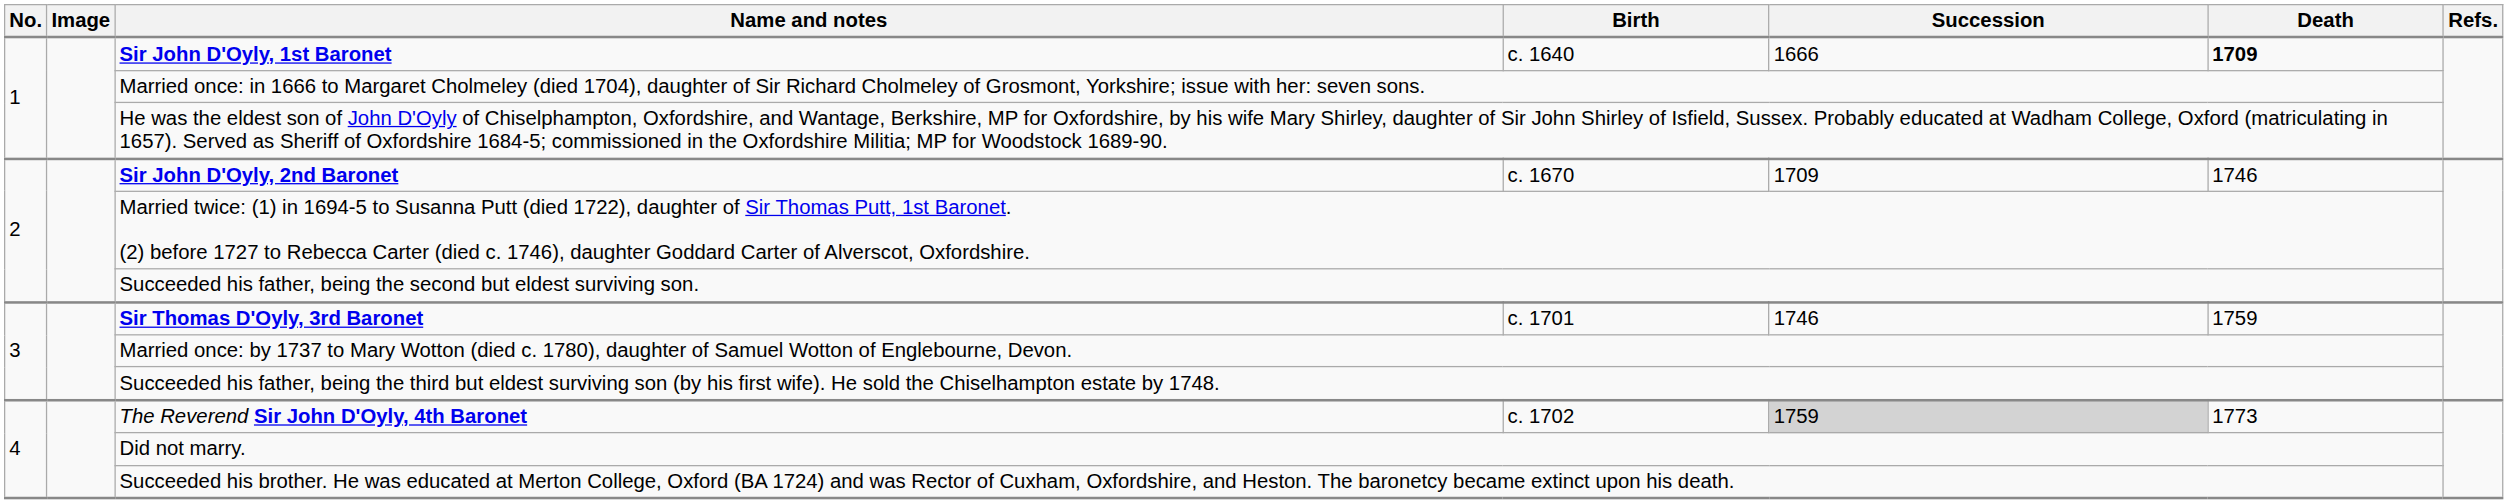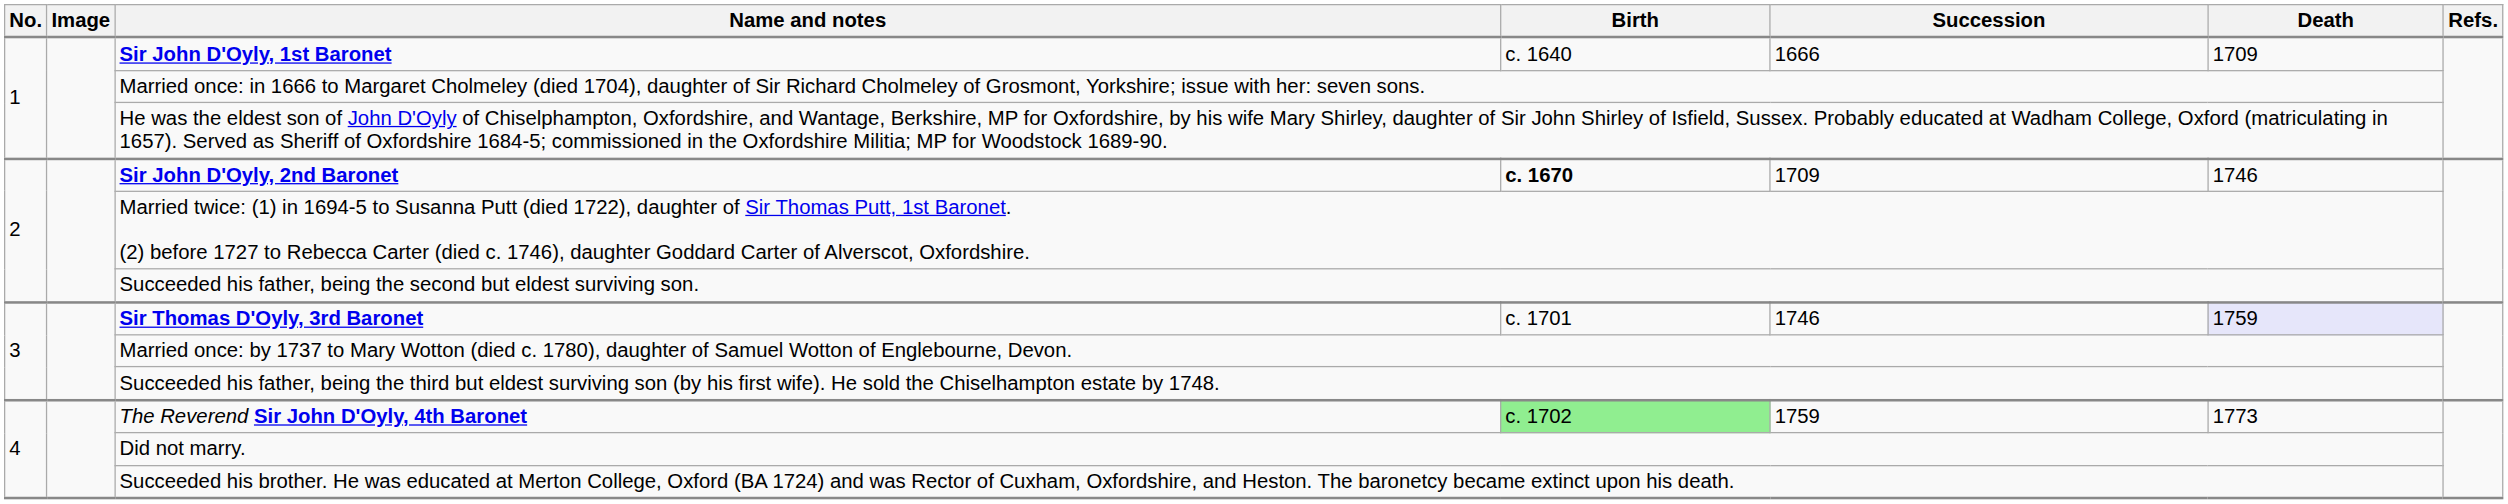Sir John D'Oyly, 1st Baronet | Death: bold -> normal
Sir John D'Oyly, 2nd Baronet | Birth: normal -> bold
Sir Thomas D'Oyly, 3rd Baronet | Death: no background -> lavender background
The Reverend Sir John D'Oyly, 4th Baronet | Birth: no background -> lightgreen background
The Reverend Sir John D'Oyly, 4th Baronet | Succession: lightgrey background -> no background
